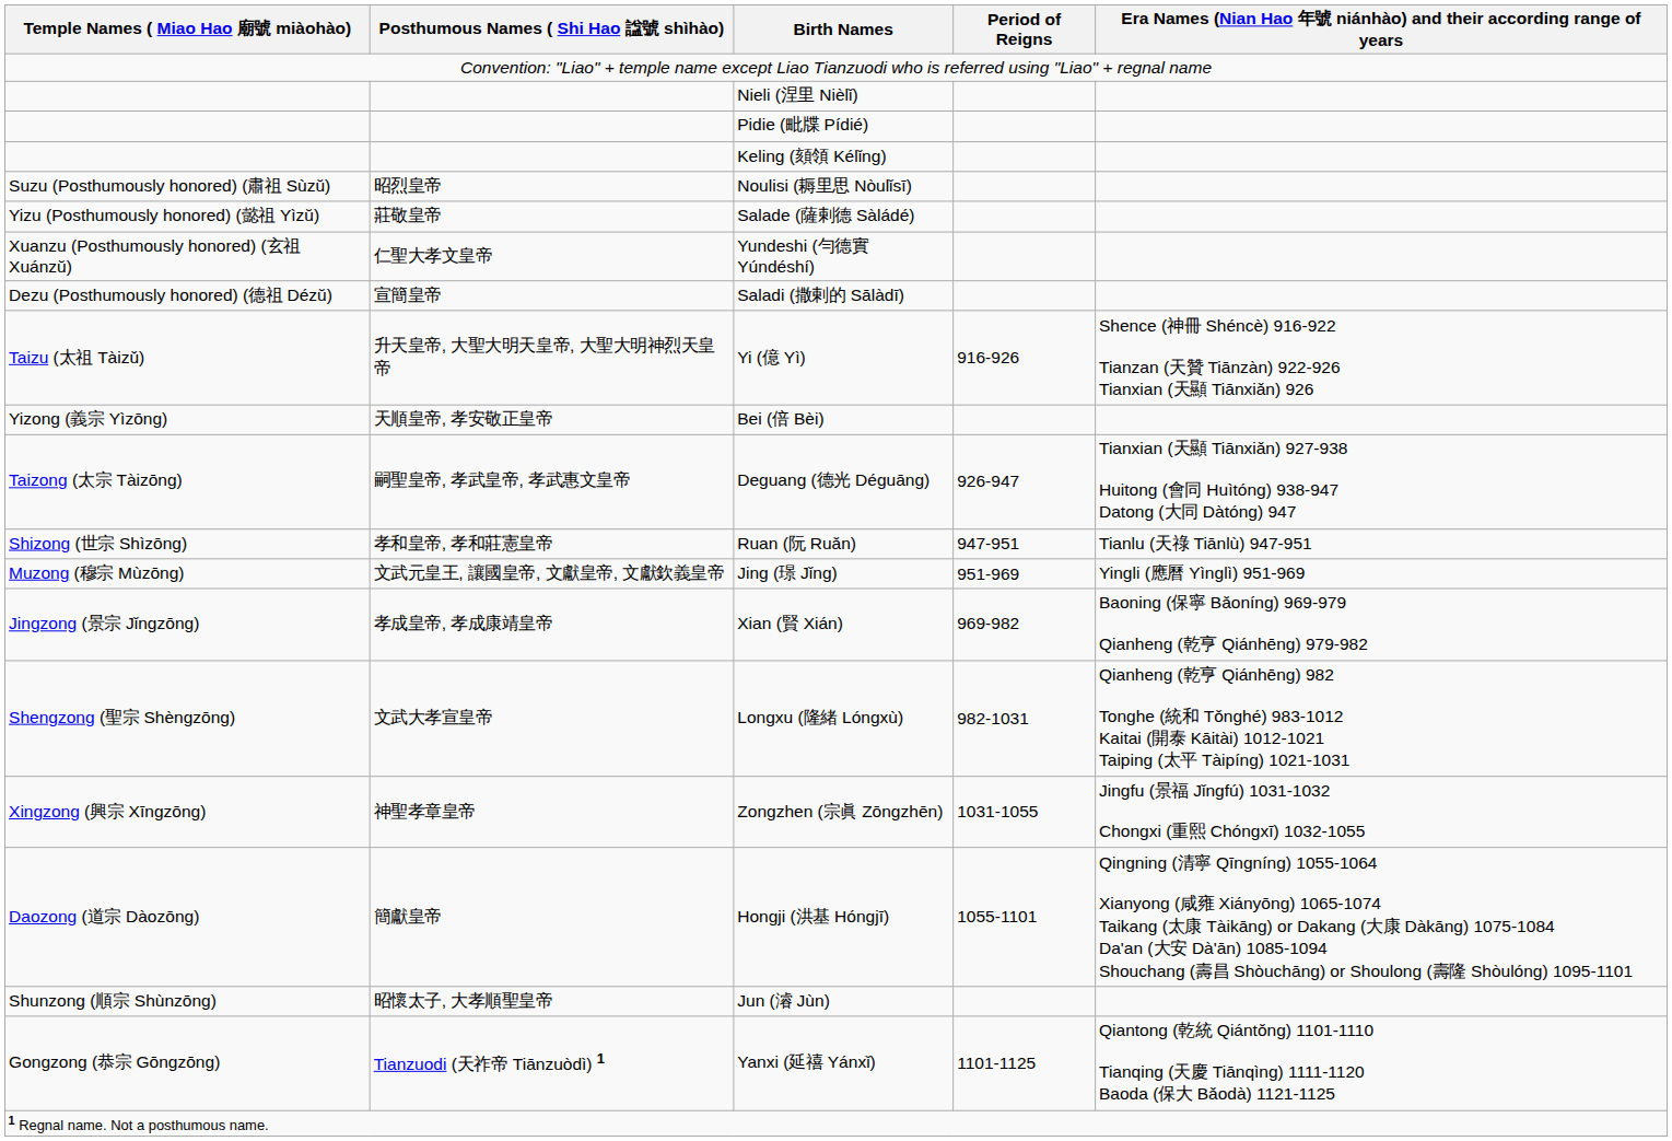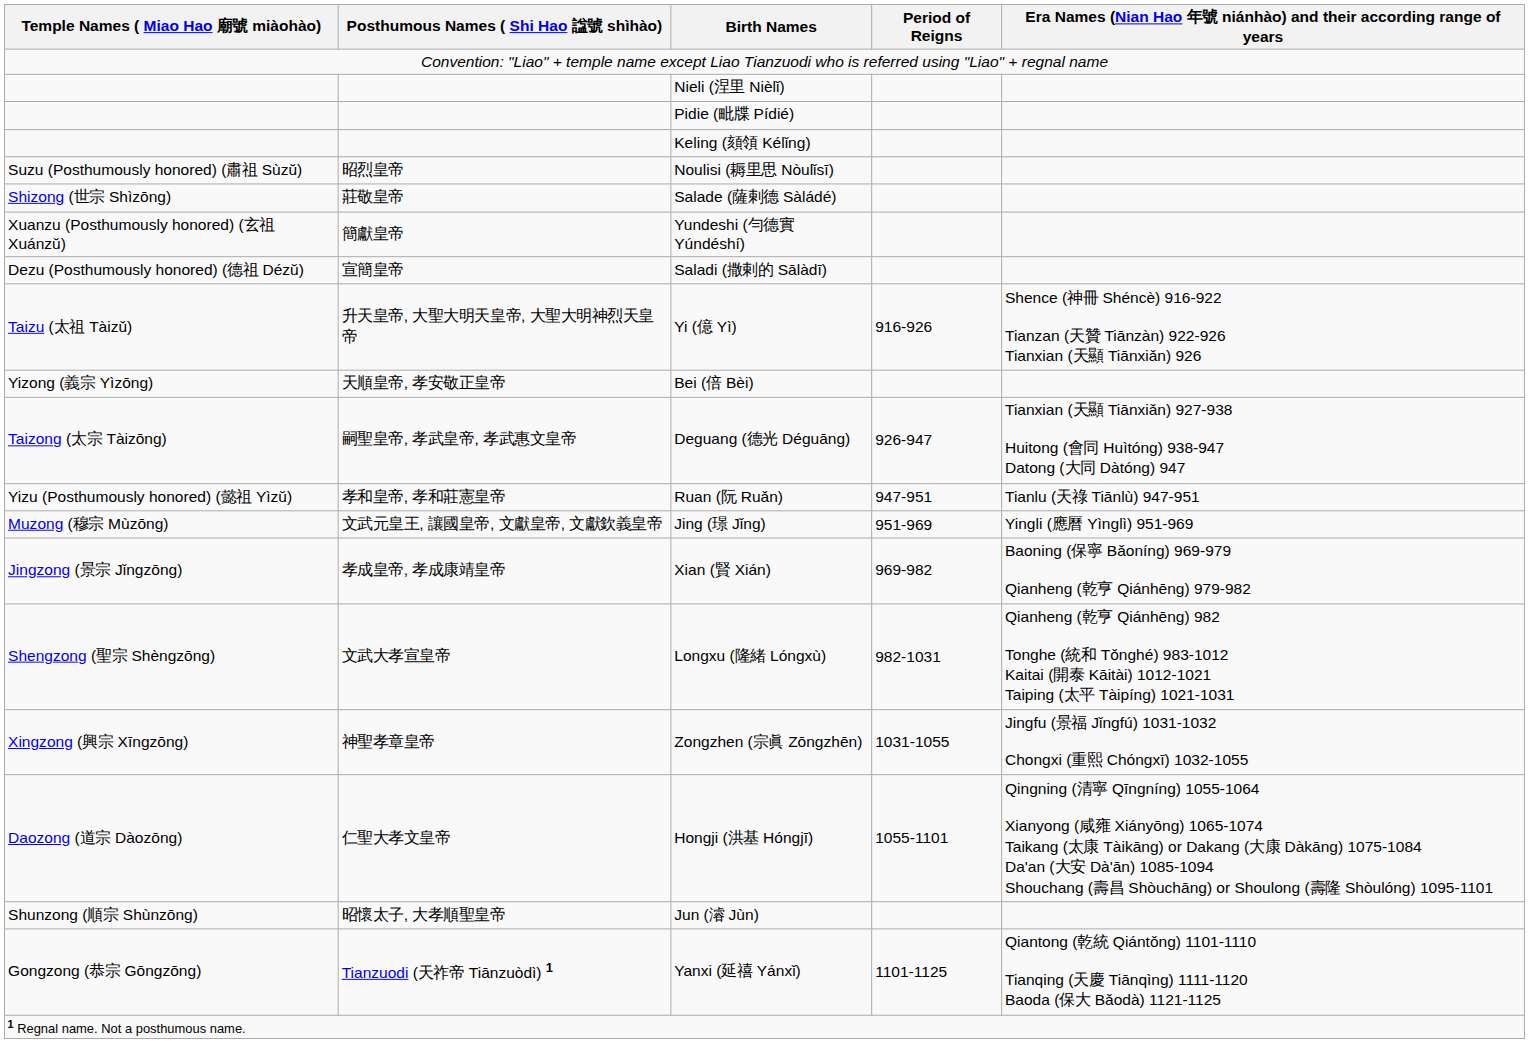Salade (薩剌德 Sàládé) | Temple Names ( Miao Hao 廟號 miàohào): Yizu (Posthumously honored) (懿祖 Yìzŭ) -> Shizong (世宗 Shìzōng)
Yundeshi (勻德實 Yúndéshí) | Posthumous Names ( Shi Hao 諡號 shìhào): 仁聖大孝文皇帝 -> 簡獻皇帝
Ruan (阮 Ruǎn) | Temple Names ( Miao Hao 廟號 miàohào): Shizong (世宗 Shìzōng) -> Yizu (Posthumously honored) (懿祖 Yìzŭ)
Hongji (洪基 Hóngjī) | Posthumous Names ( Shi Hao 諡號 shìhào): 簡獻皇帝 -> 仁聖大孝文皇帝
